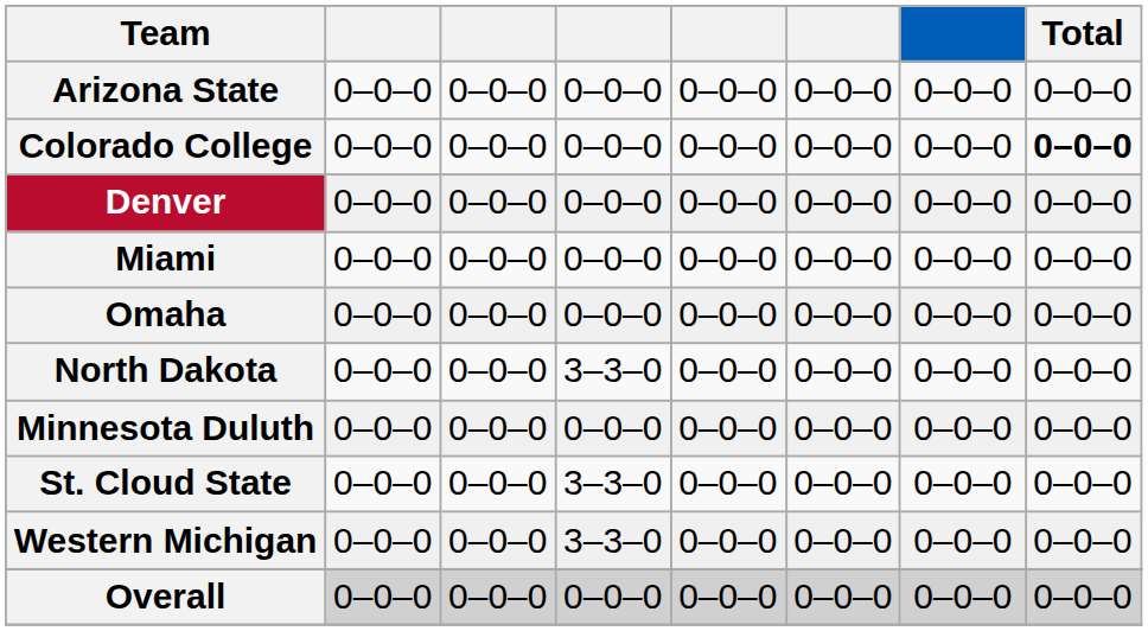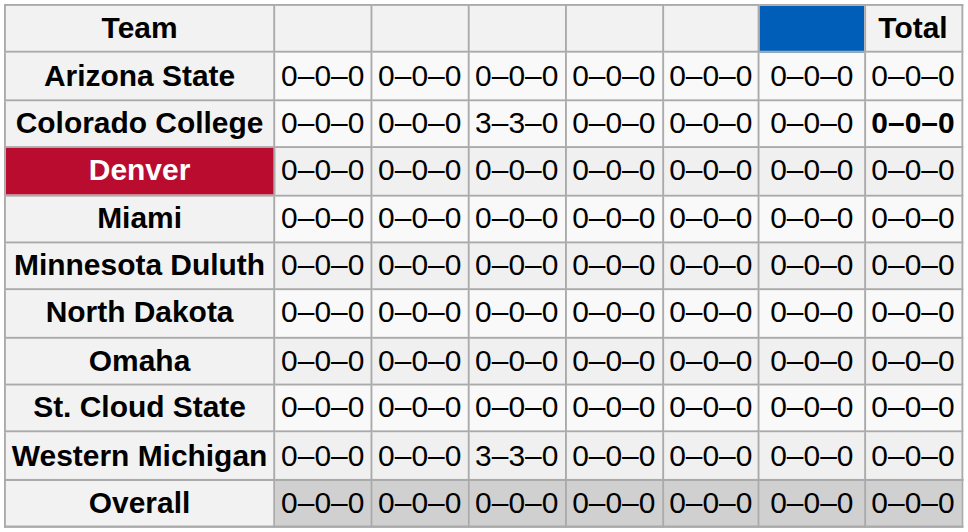Colorado College | column 4: 0–0–0 -> 3–3–0
rows swapped: Minnesota Duluth <-> Omaha
North Dakota | column 4: 3–3–0 -> 0–0–0
St. Cloud State | column 4: 3–3–0 -> 0–0–0
